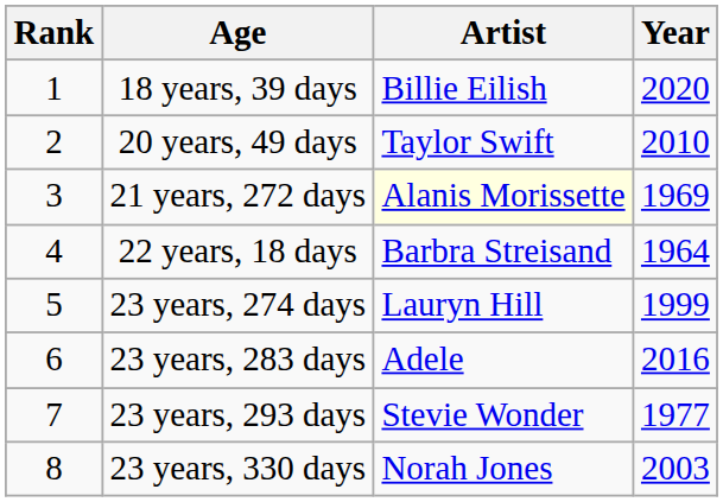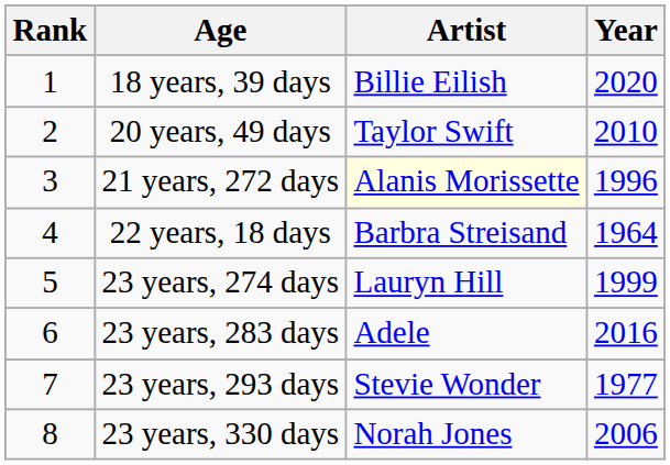21 years, 272 days | Year: 1969 -> 1996
23 years, 330 days | Year: 2003 -> 2006
